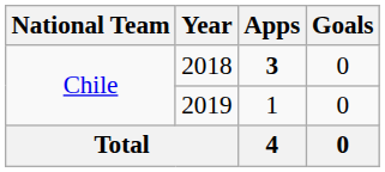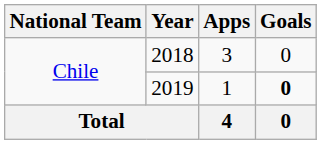2018 | Apps: bold -> normal
2019 | Goals: normal -> bold
